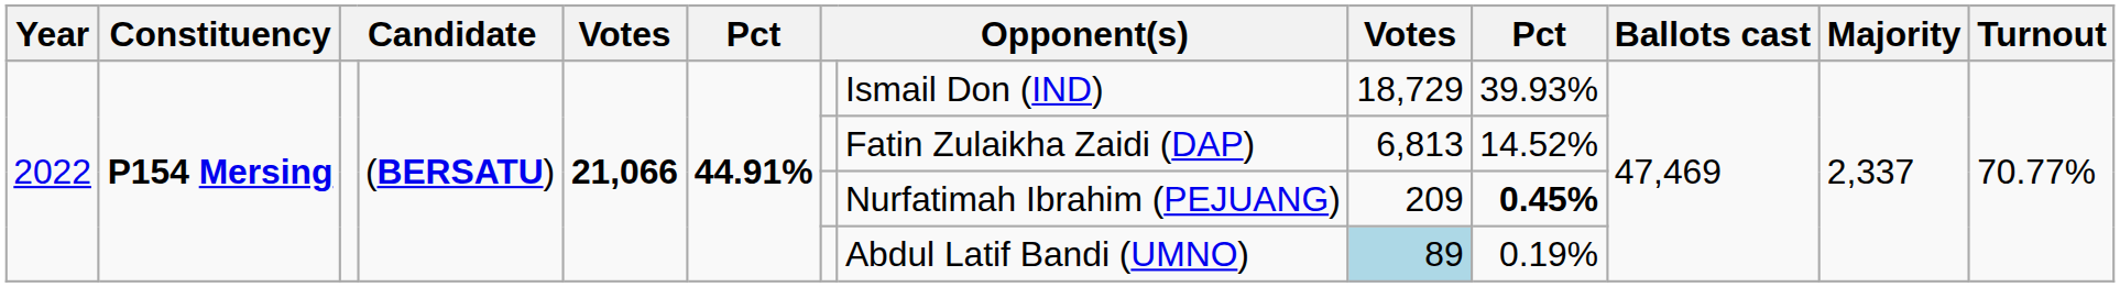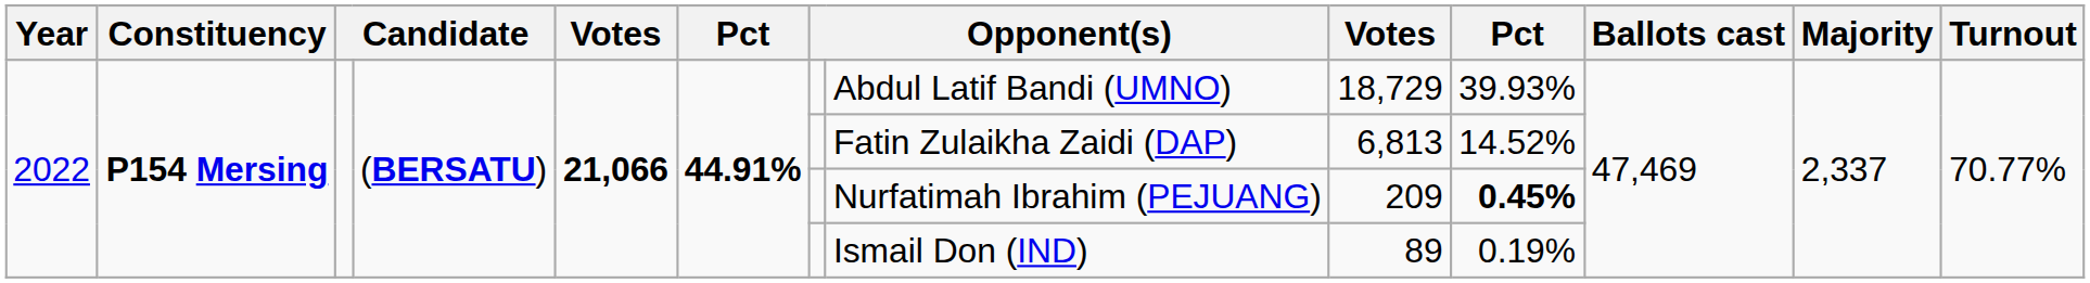row 2 | column 8: Ismail Don (IND) -> Abdul Latif Bandi (UMNO)
row 5 | column 8: Abdul Latif Bandi (UMNO) -> Ismail Don (IND)
row 5 | column 9: lightblue background -> no background
